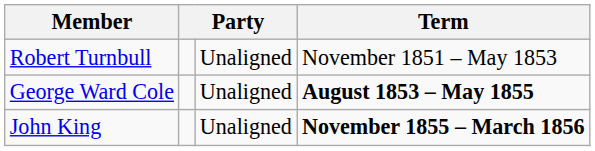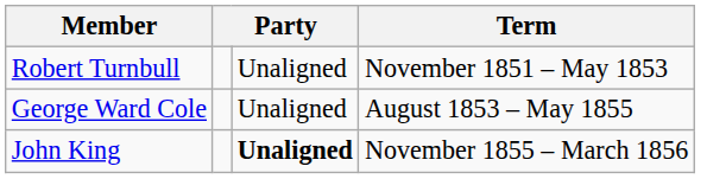George Ward Cole | Term: bold -> normal
John King | column 3: normal -> bold
John King | Term: bold -> normal
